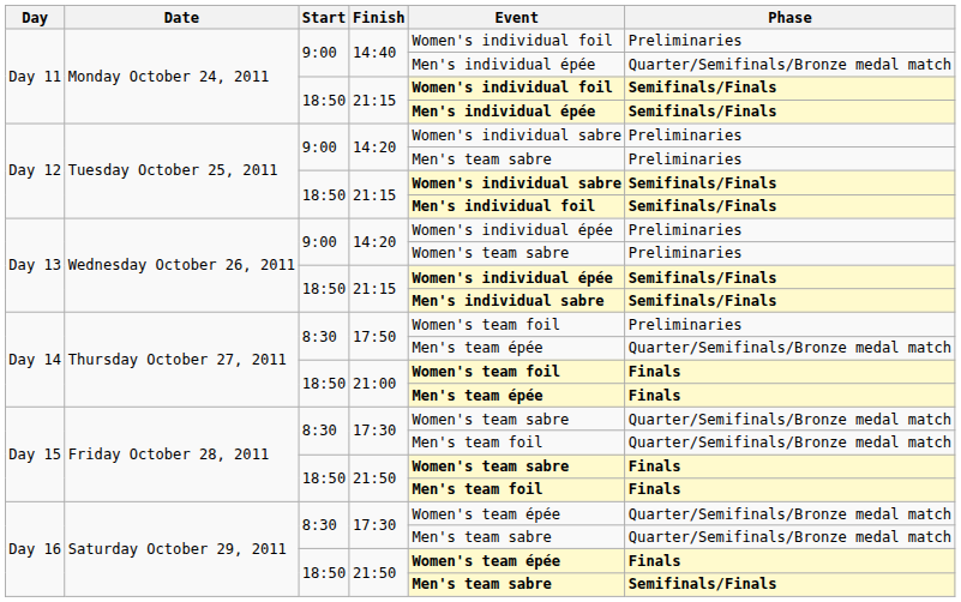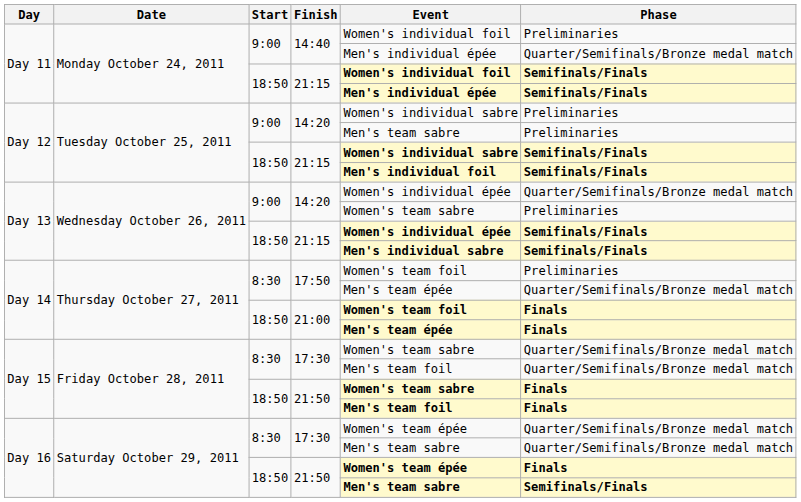row 10 | Phase: Preliminaries -> Quarter/Semifinals/Bronze medal match
